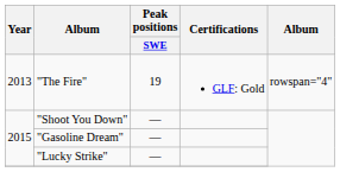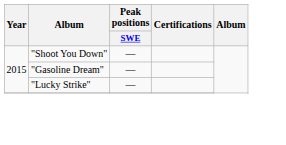- row: 2013 | "The Fire" | 19 | GLF: Gold | rowspan="4"
